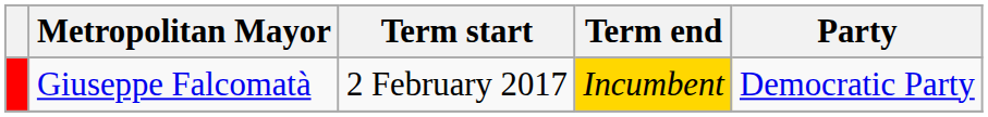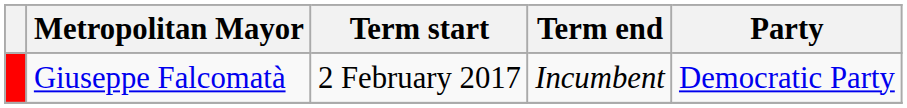Giuseppe Falcomatà | Term end: gold background -> no background
